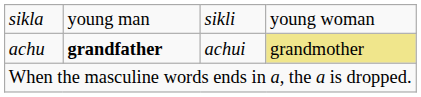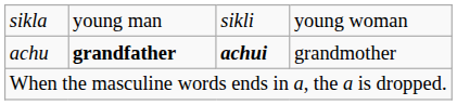achu | column 3: normal -> bold
achu | column 4: khaki background -> no background
